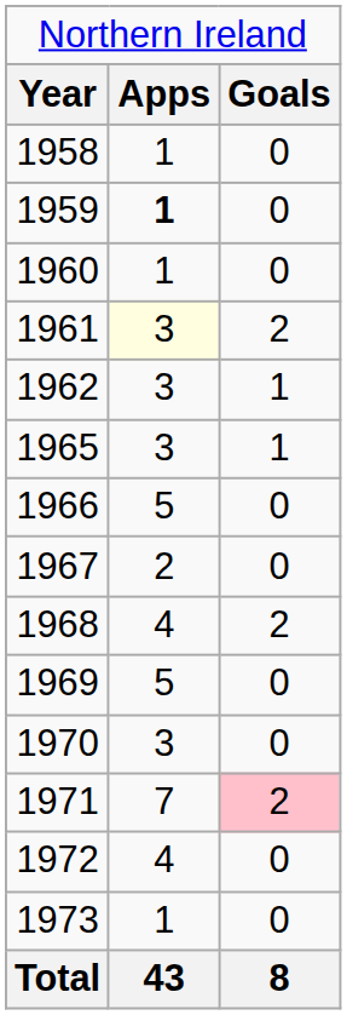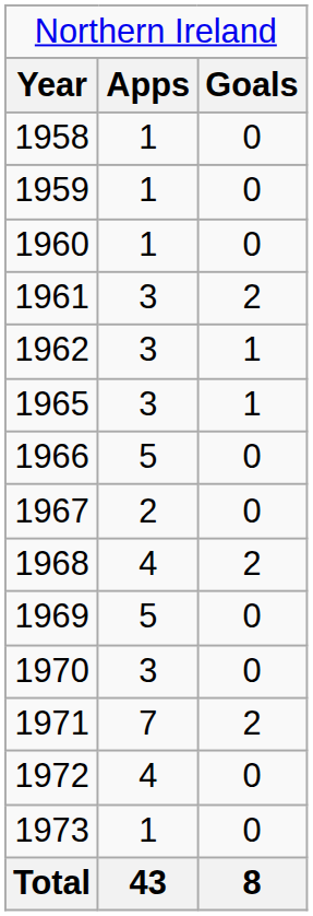1959 | column 2: bold -> normal
1961 | column 2: lightyellow background -> no background
1971 | column 3: pink background -> no background
